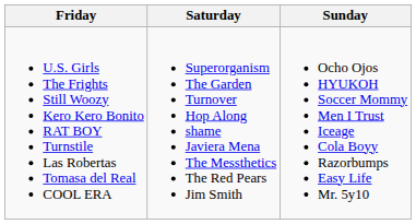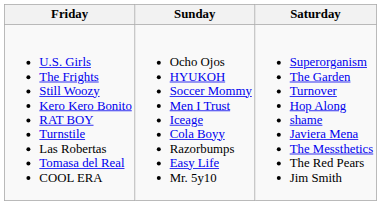columns swapped: Saturday <-> Sunday
